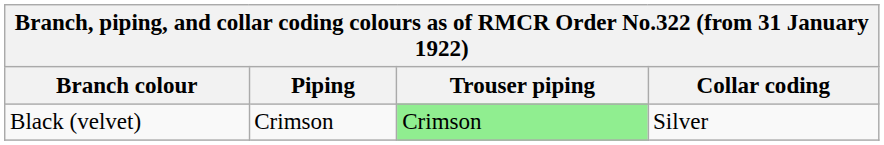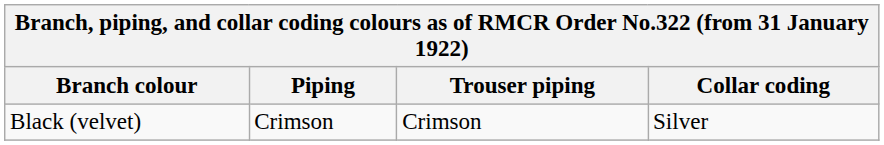Black (velvet) | Trouser piping: lightgreen background -> no background
